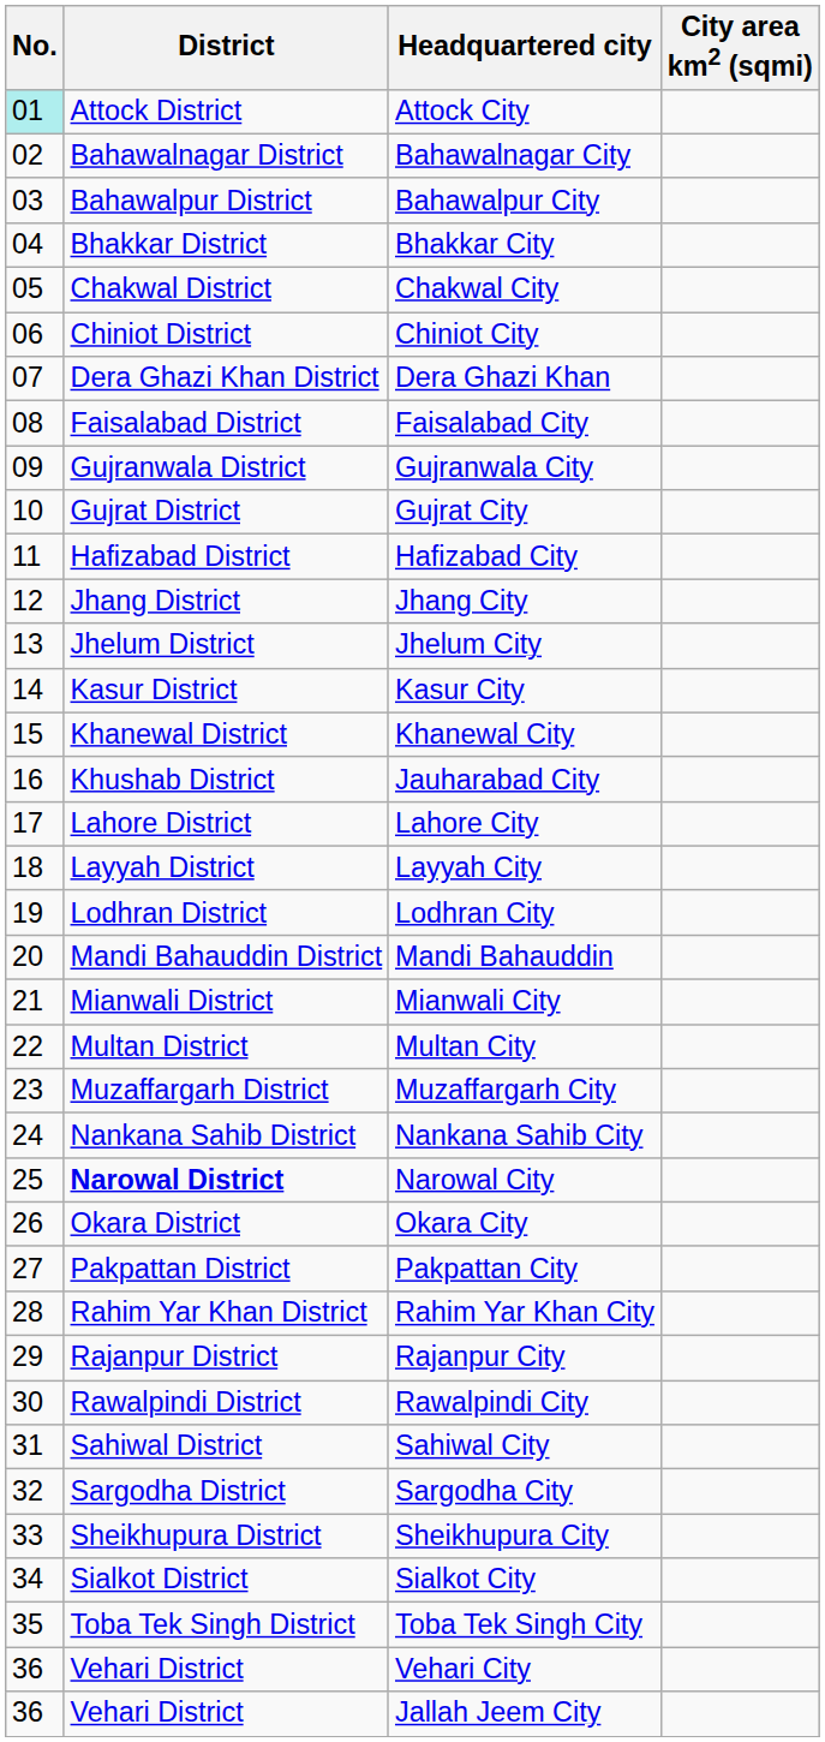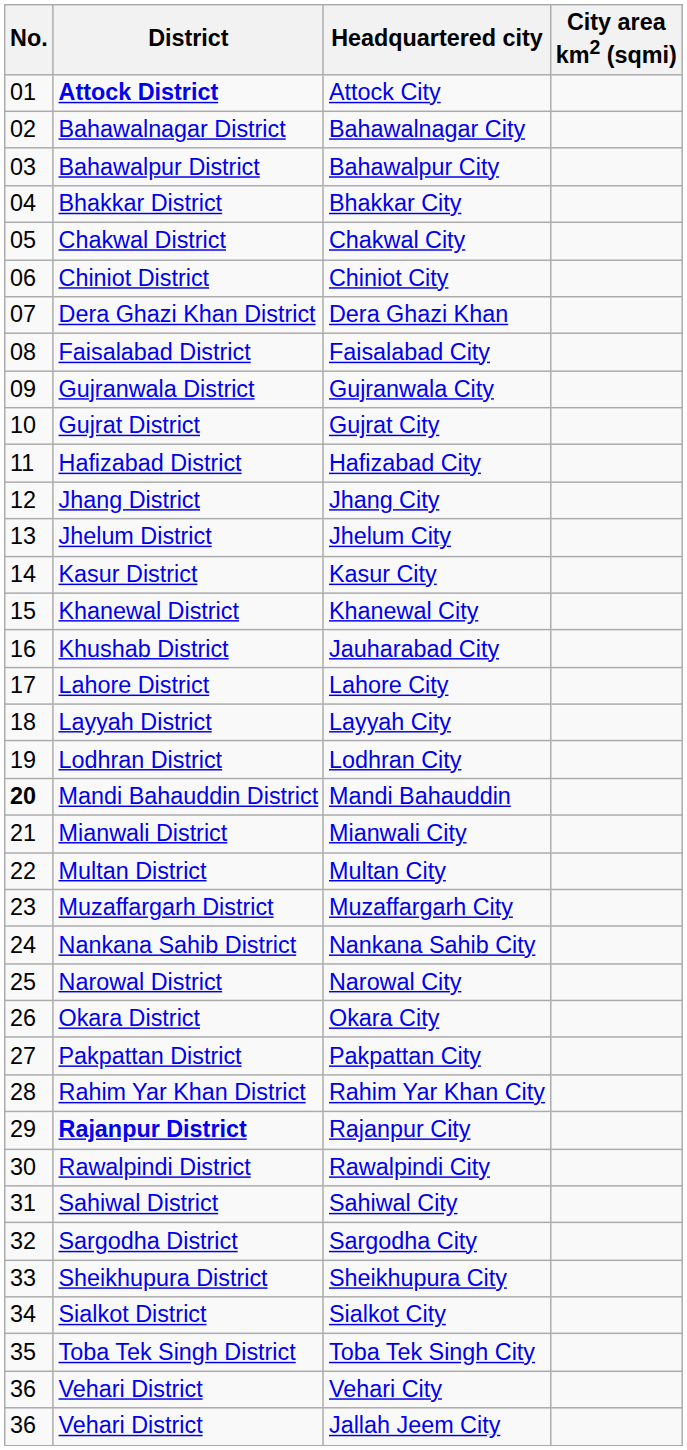Attock City | No.: paleturquoise background -> no background
Attock City | District: normal -> bold
Mandi Bahauddin | No.: normal -> bold
Narowal City | District: bold -> normal
Rajanpur City | District: normal -> bold
